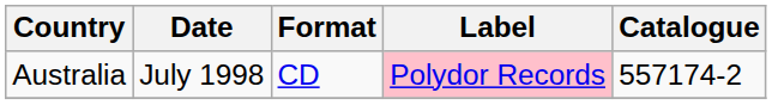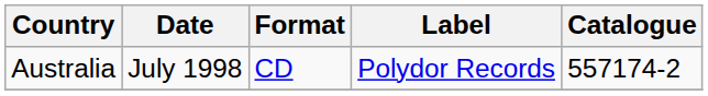Australia | Label: pink background -> no background
